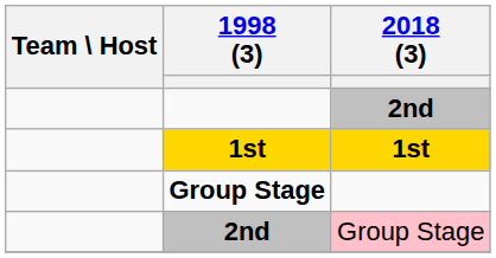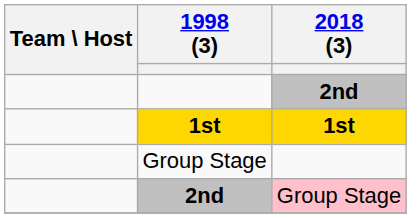row 5 | 1998 (3): bold -> normal
